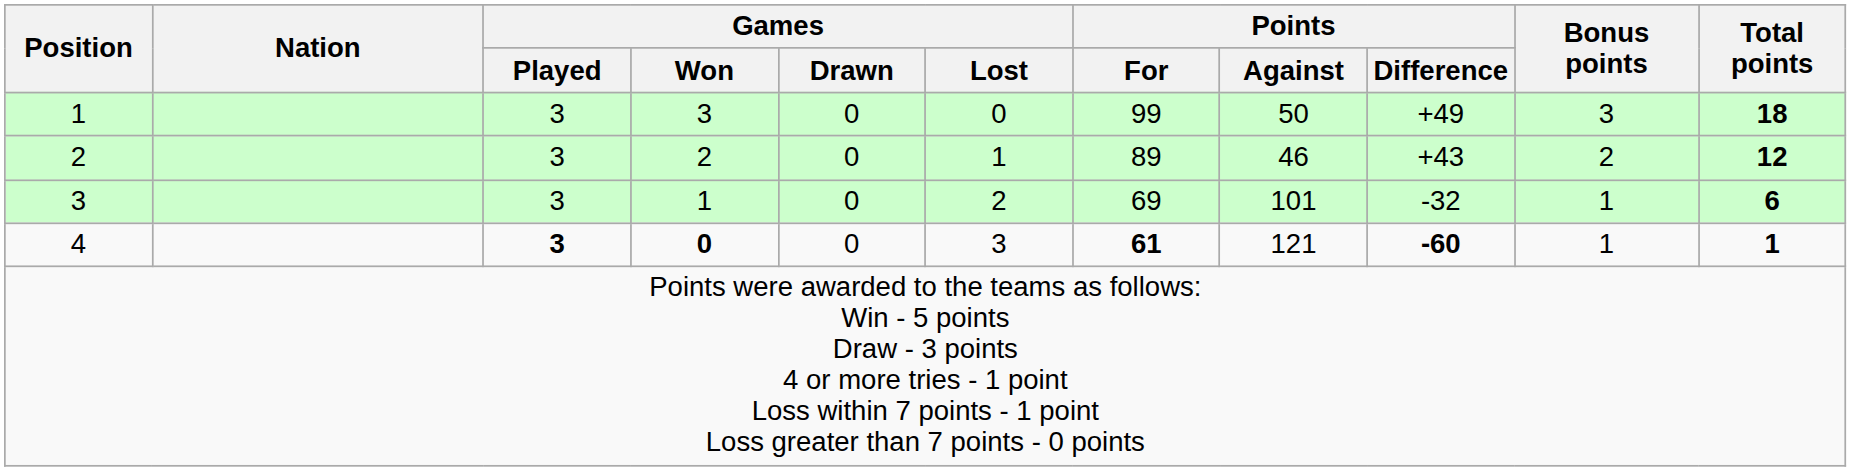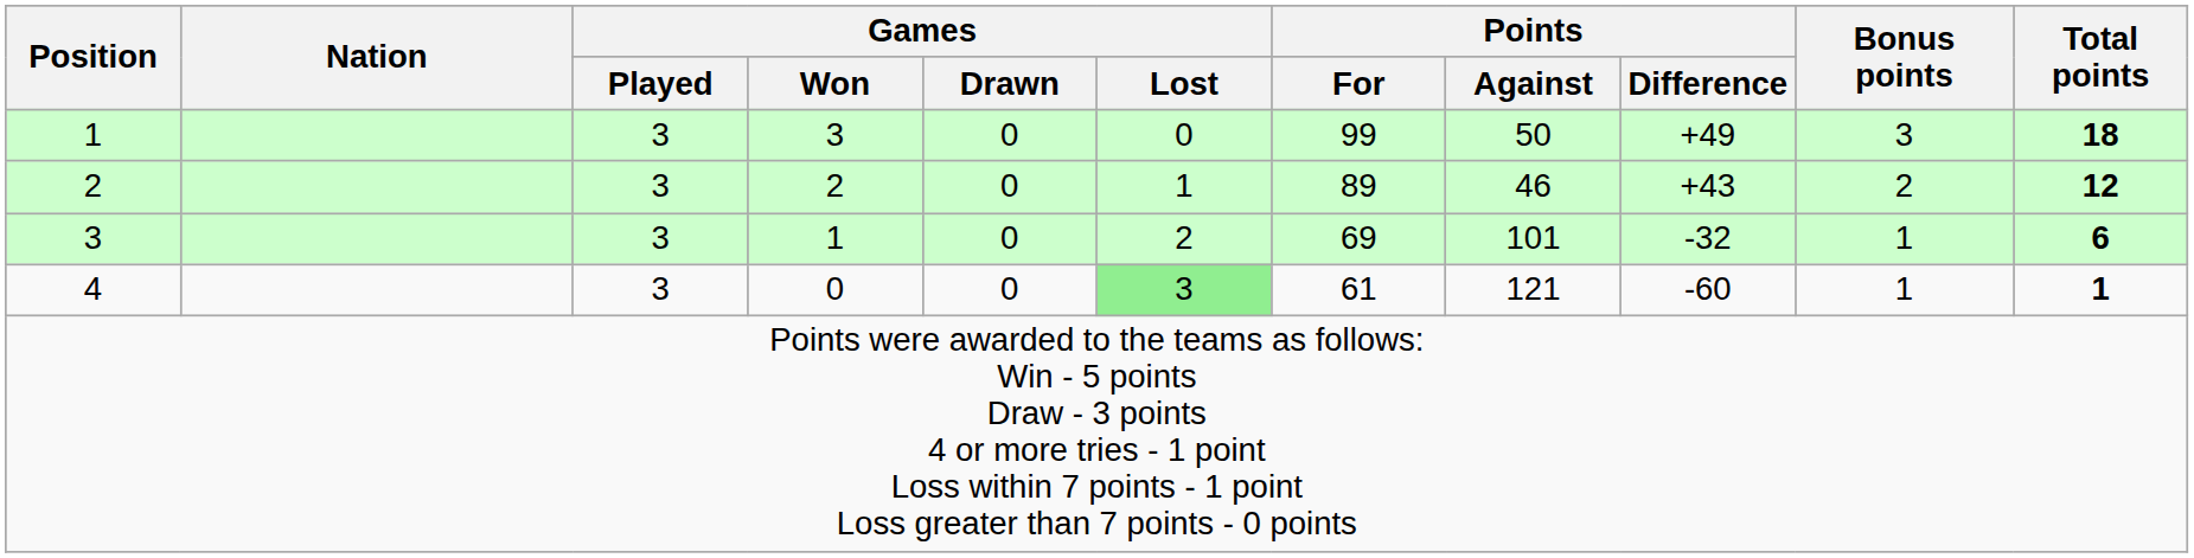4 | Games / Played: bold -> normal
4 | Games / Won: bold -> normal
4 | Games / Lost: no background -> lightgreen background
4 | Points / For: bold -> normal
4 | Points / Difference: bold -> normal
